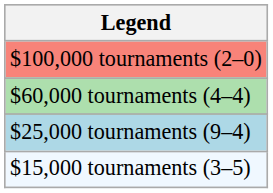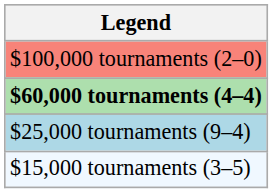row 3 | column 1: normal -> bold
